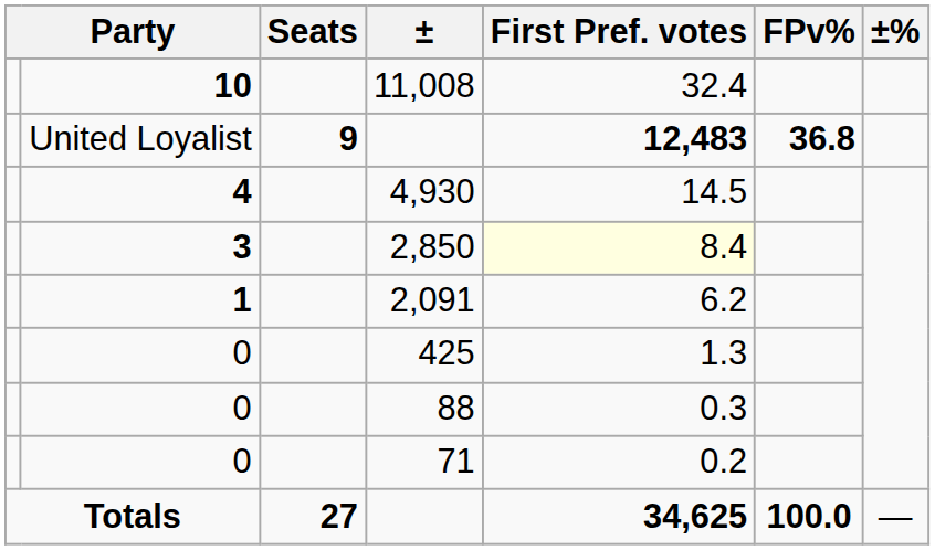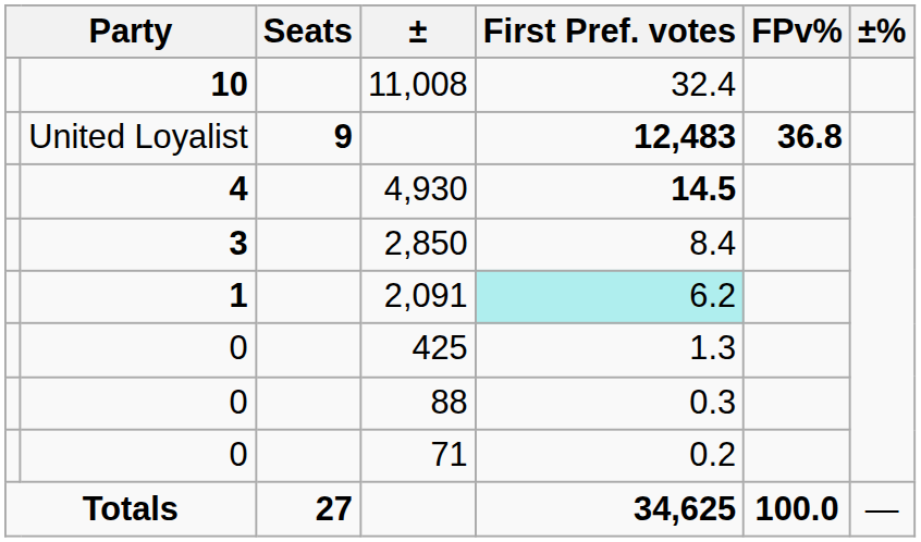4,930 | First Pref. votes: normal -> bold
2,850 | First Pref. votes: lightyellow background -> no background
2,091 | First Pref. votes: no background -> paleturquoise background
